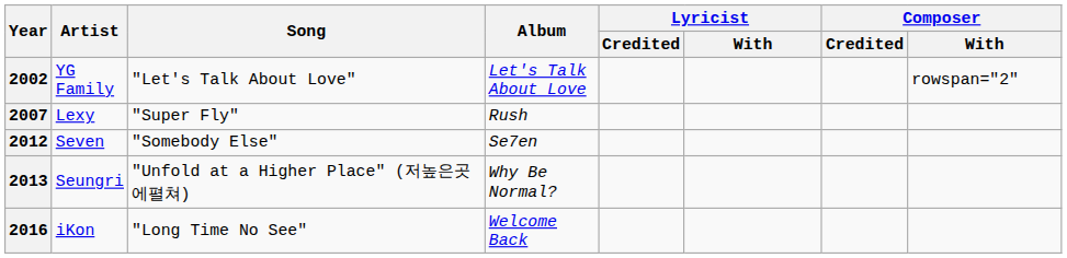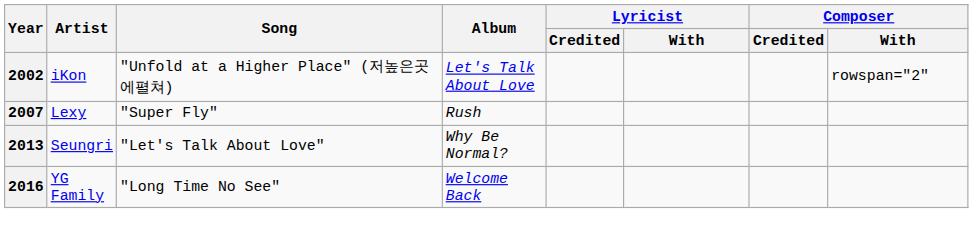2002 | Artist: YG Family -> iKon
2002 | Song: "Let's Talk About Love" -> "Unfold at a Higher Place" (저높은곳에펼쳐)
- row: 2012 | Seven | "Somebody Else" | Se7en
2013 | Song: "Unfold at a Higher Place" (저높은곳에펼쳐) -> "Let's Talk About Love"
2016 | Artist: iKon -> YG Family
